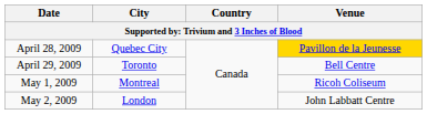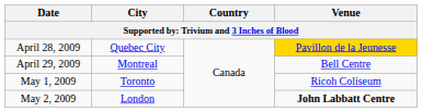April 29, 2009 | City: Toronto -> Montreal
May 1, 2009 | City: Montreal -> Toronto
May 2, 2009 | Venue: normal -> bold
